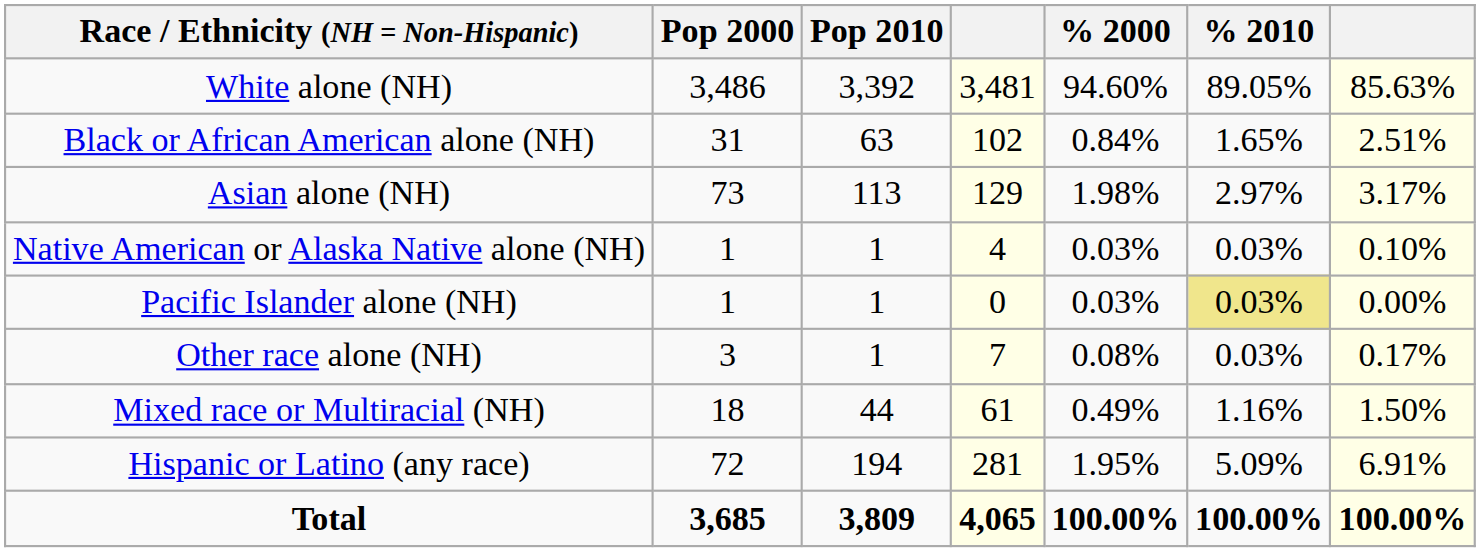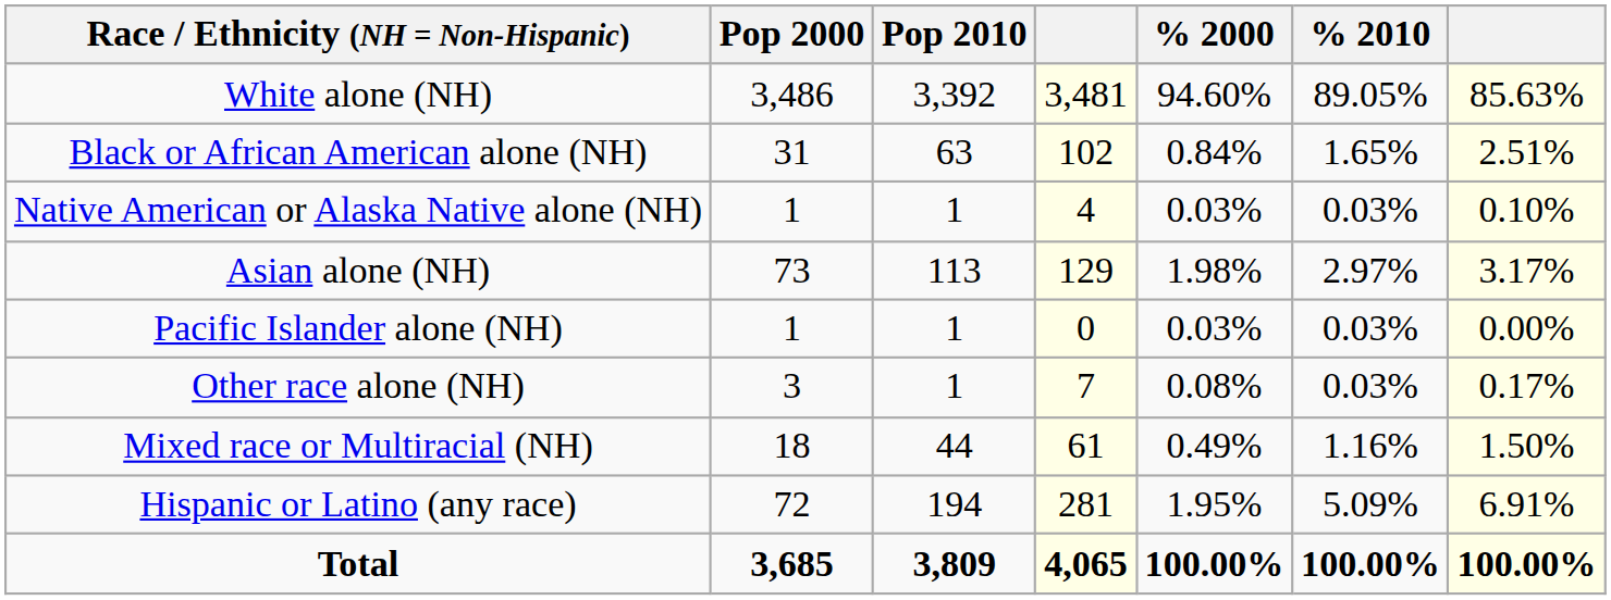rows swapped: Native American or Alaska Native alone (NH) <-> Asian alone (NH)
Pacific Islander alone (NH) | % 2010: khaki background -> no background
